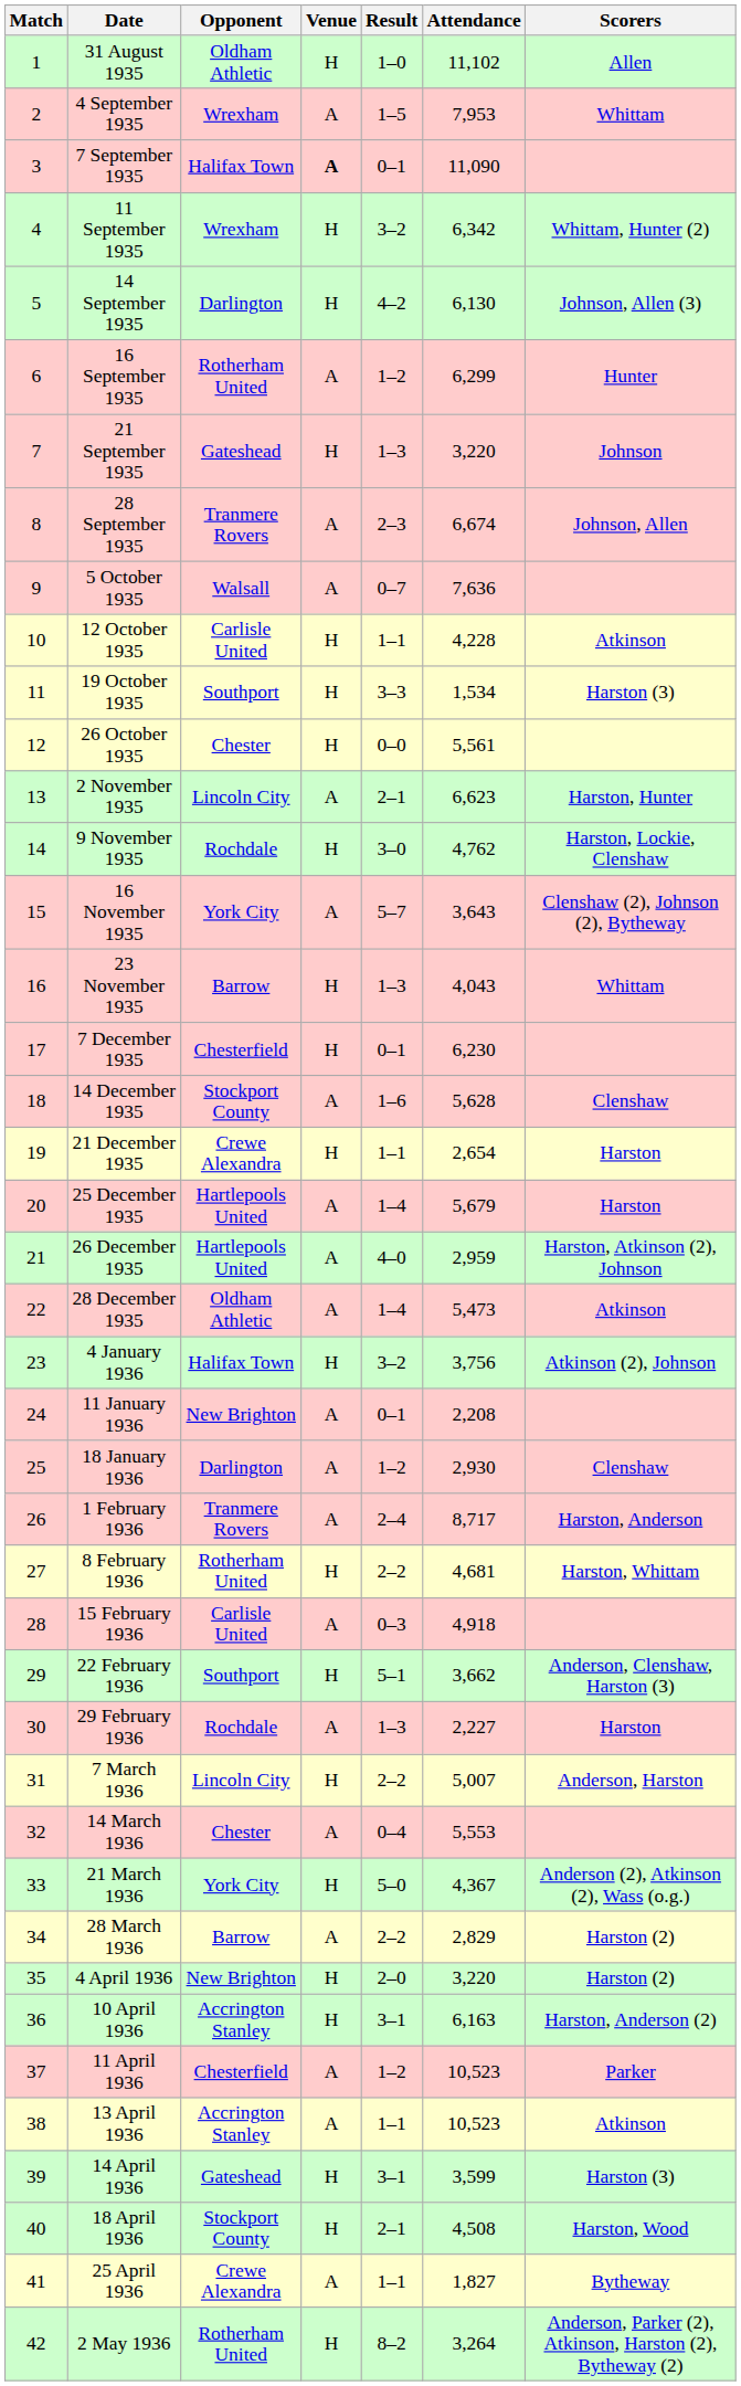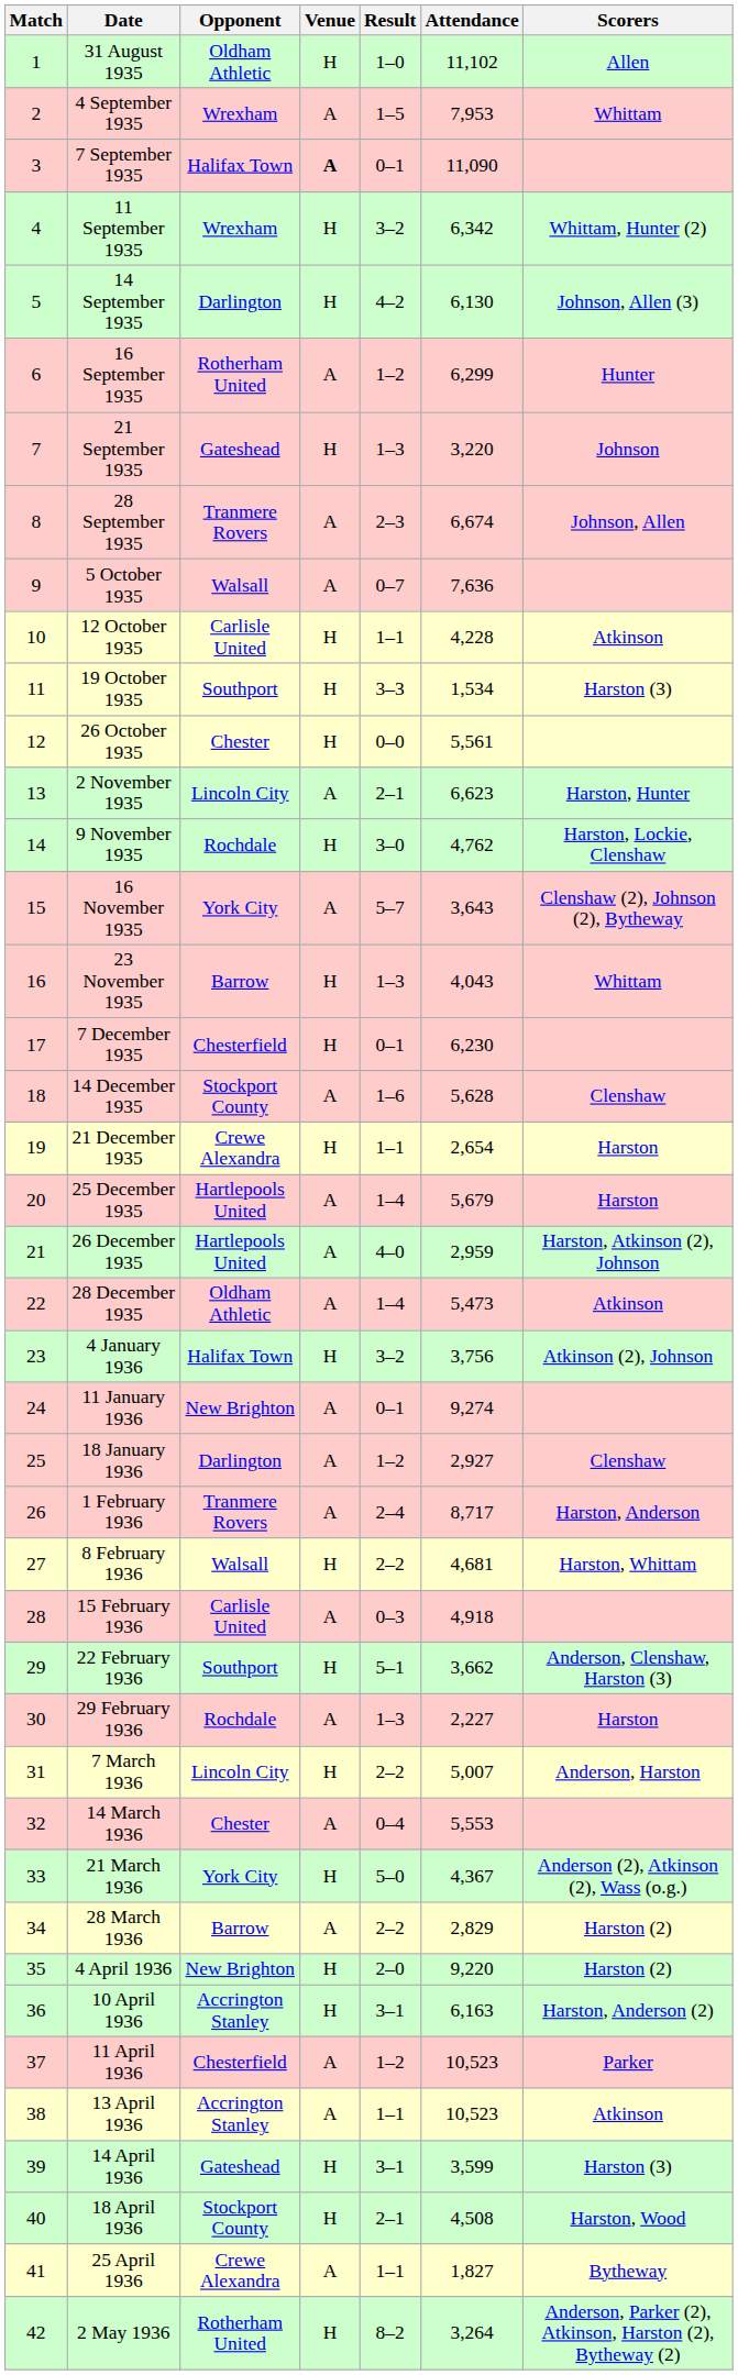11 January 1936 | Attendance: 2,208 -> 9,274
18 January 1936 | Attendance: 2,930 -> 2,927
8 February 1936 | Opponent: Rotherham United -> Walsall
4 April 1936 | Attendance: 3,220 -> 9,220
